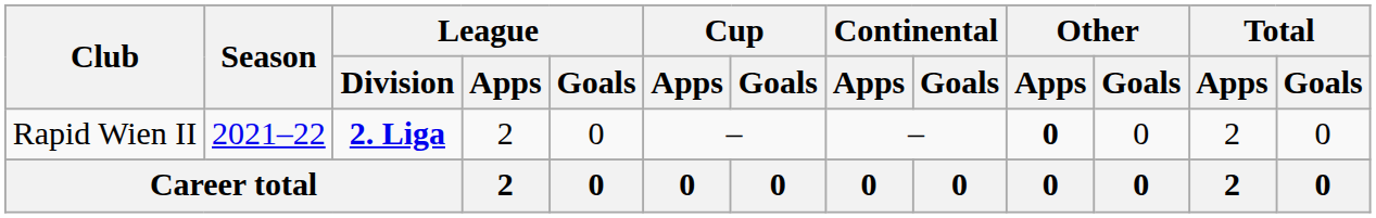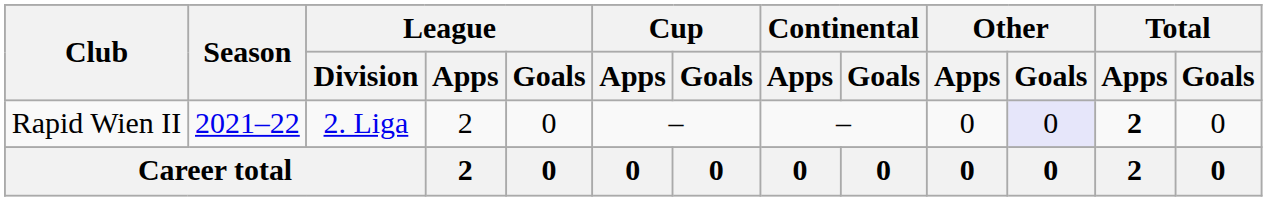Rapid Wien II | League / Division: bold -> normal
Rapid Wien II | Other / Apps: bold -> normal
Rapid Wien II | Other / Goals: no background -> lavender background
Rapid Wien II | Total / Apps: normal -> bold
